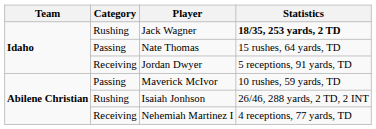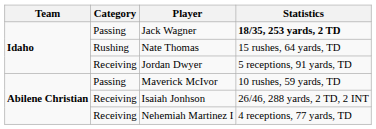Jack Wagner | Category: Rushing -> Passing
Nate Thomas | Category: Passing -> Rushing
Isaiah Jonhson | Category: Rushing -> Receiving
